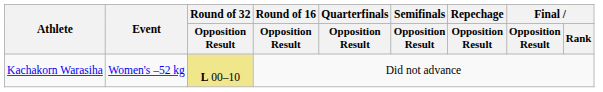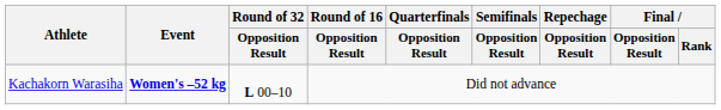Kachakorn Warasiha | Event: normal -> bold
Kachakorn Warasiha | Round of 32 / Opposition Result: khaki background -> no background
